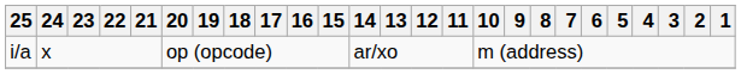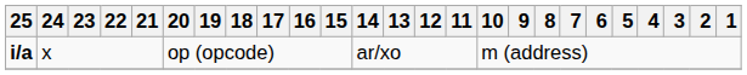i/a | 25: normal -> bold
